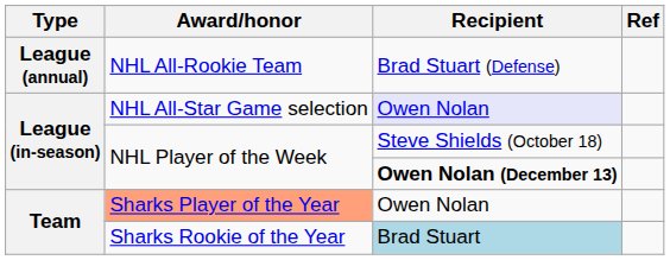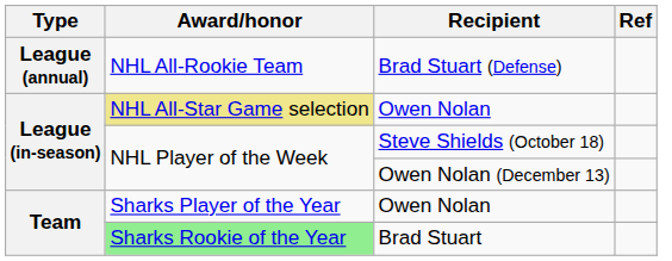NHL All-Star Game selection | Award/honor: no background -> khaki background
NHL All-Star Game selection | Recipient: lavender background -> no background
NHL Player of the Week / Owen Nolan (December 13) | Recipient: bold -> normal
Sharks Player of the Year | Award/honor: lightsalmon background -> no background
Sharks Rookie of the Year | Award/honor: no background -> lightgreen background
Sharks Rookie of the Year | Recipient: lightblue background -> no background
